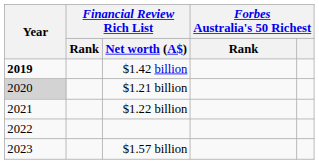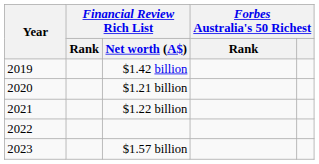$1.42 billion | Year: bold -> normal
$1.21 billion | Year: lightgrey background -> no background
